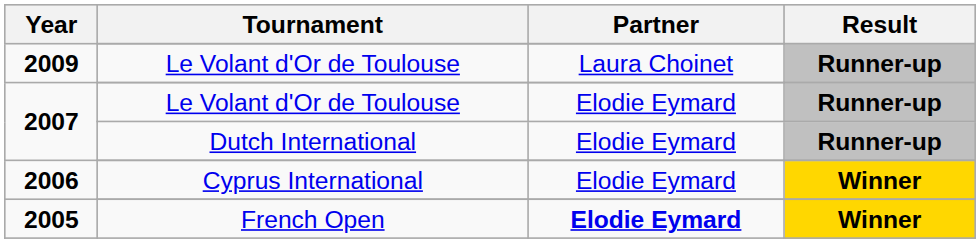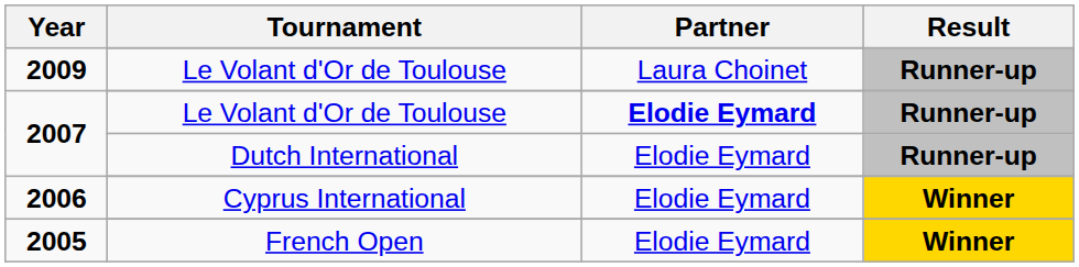2007 / Le Volant d'Or de Toulouse | Partner: normal -> bold
French Open | Partner: bold -> normal
